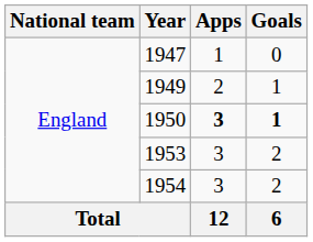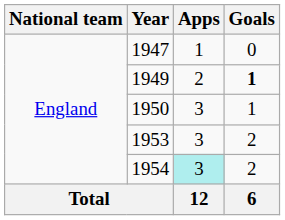1949 | Goals: normal -> bold
1950 | Apps: bold -> normal
1950 | Goals: bold -> normal
1954 | Apps: no background -> paleturquoise background
